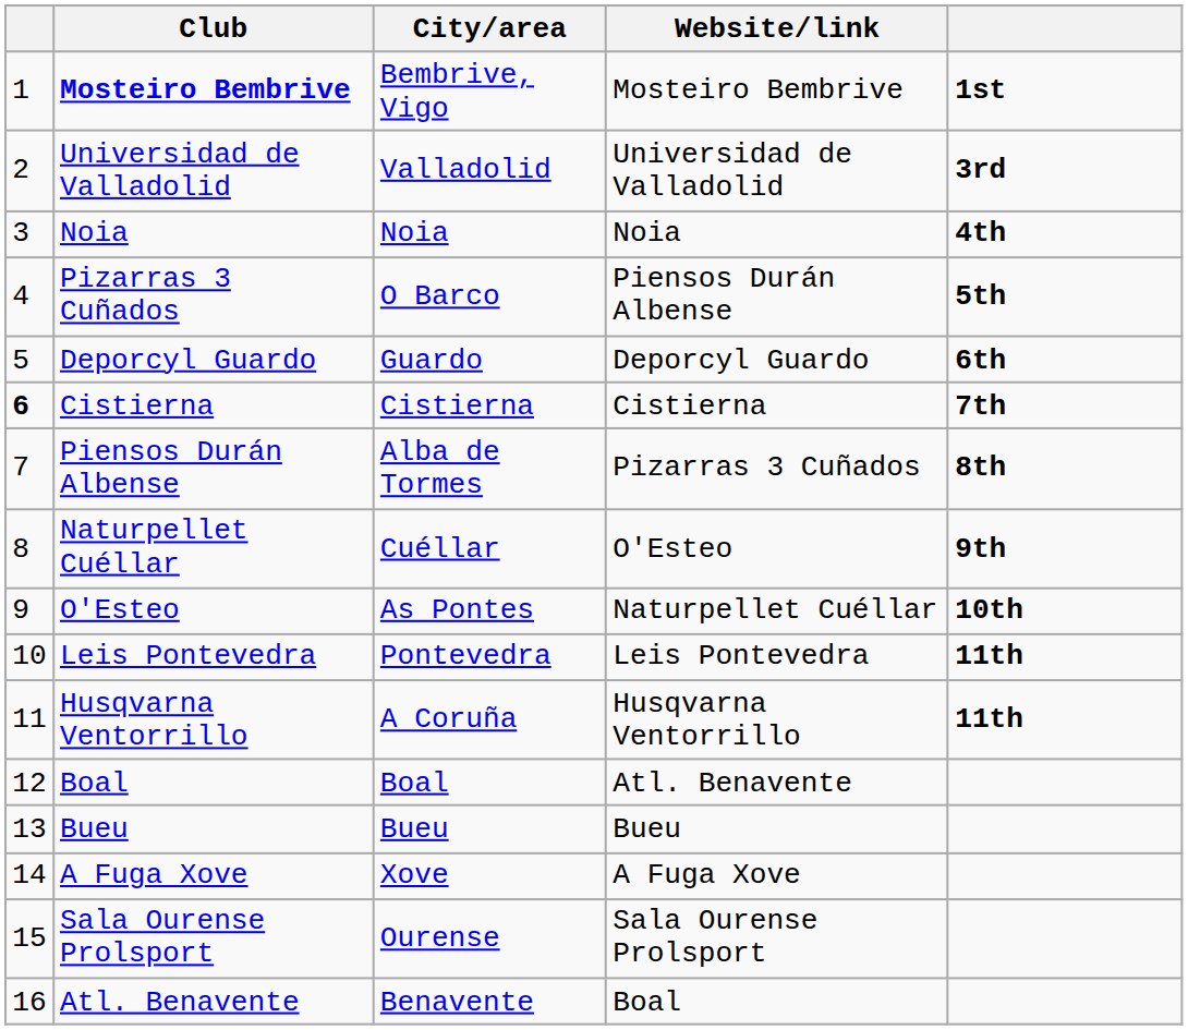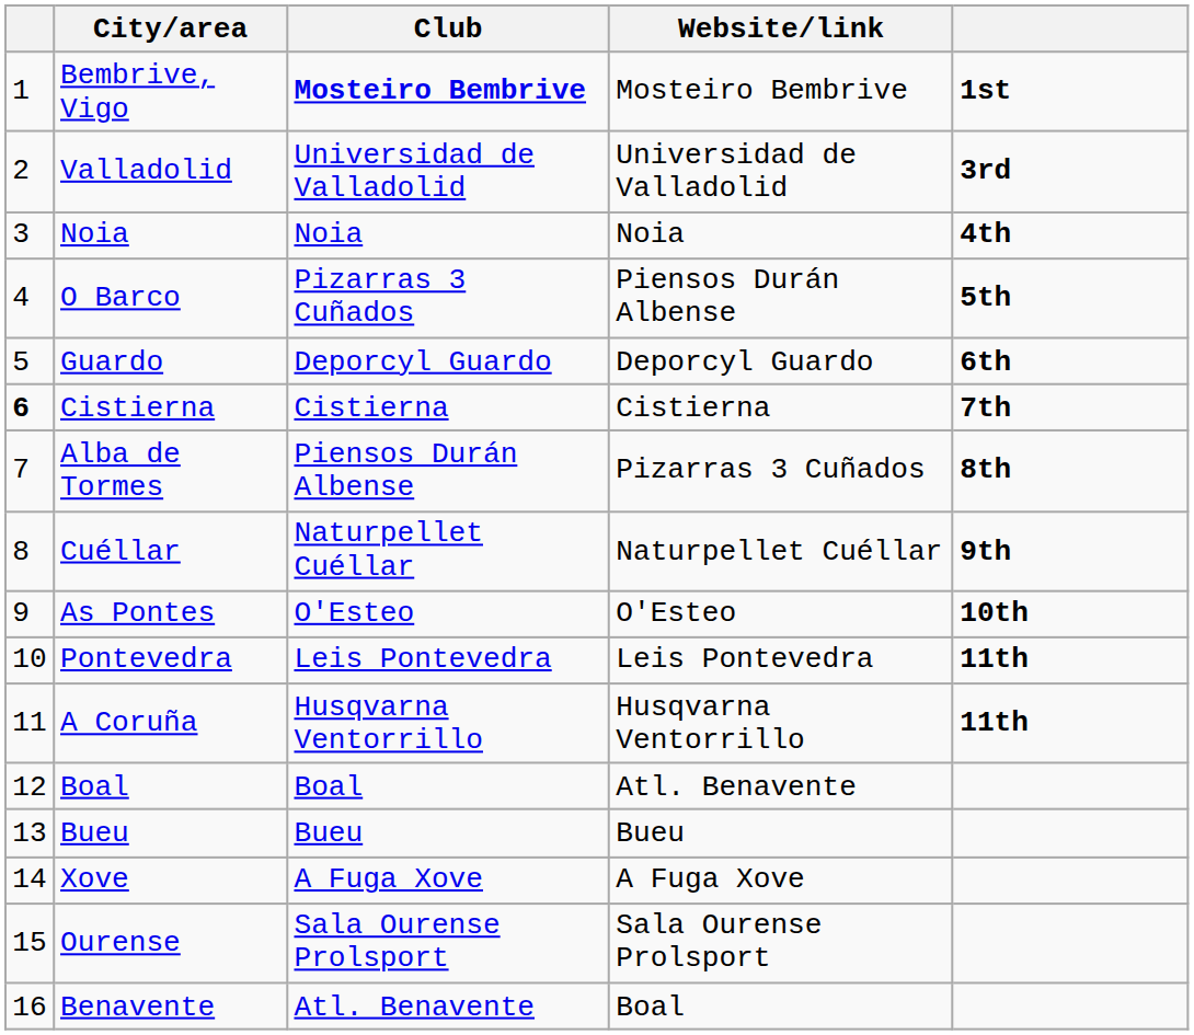columns swapped: Club <-> City/area
row 9 | Website/link: O'Esteo -> Naturpellet Cuéllar
row 10 | Website/link: Naturpellet Cuéllar -> O'Esteo
